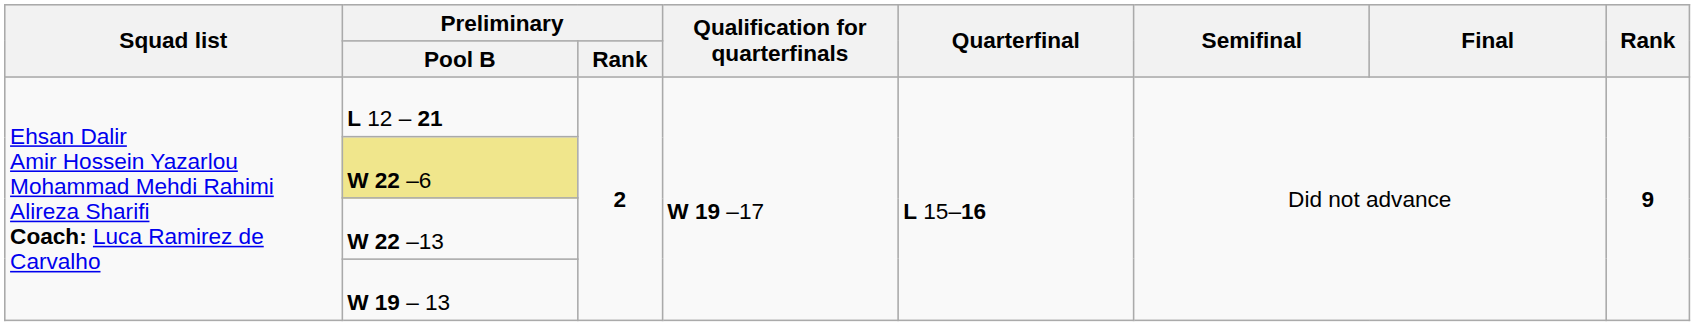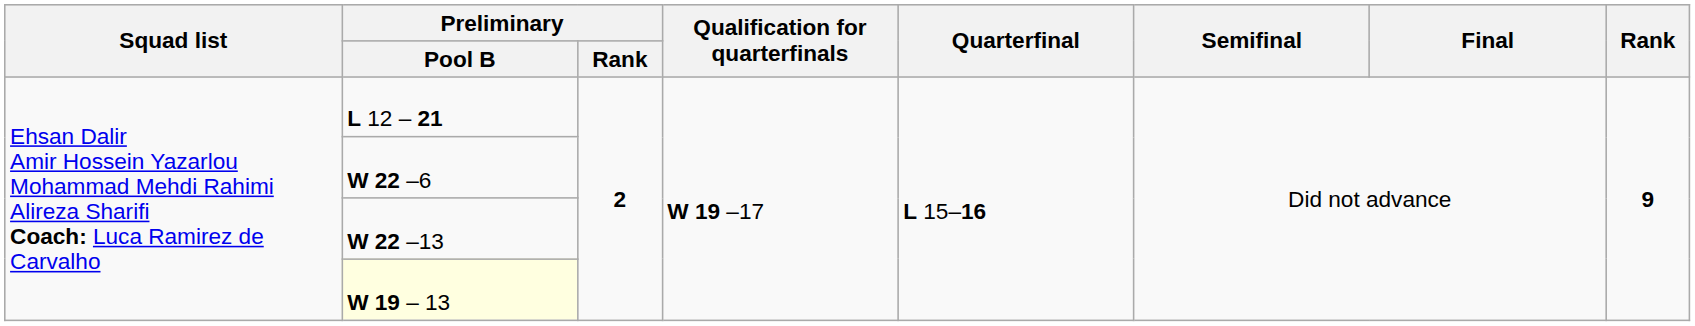W 22 –6 | Preliminary / Pool B: khaki background -> no background
W 19 – 13 | Preliminary / Pool B: no background -> lightyellow background
